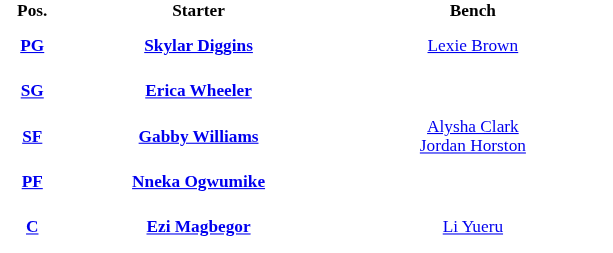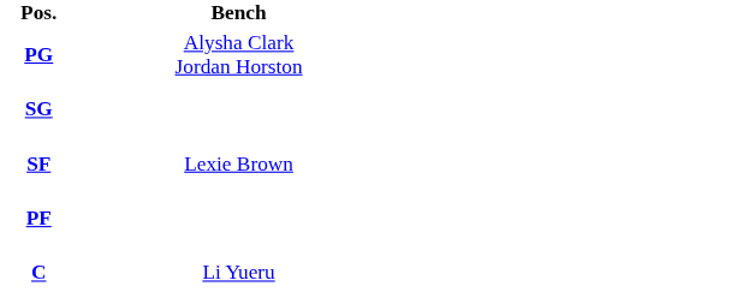- column: Starter | Skylar Diggins | Erica Wheeler | Gabby Williams | Nneka Ogwumike | Ezi Magbegor
PG | Bench: Lexie Brown -> Alysha Clark Jordan Horston
SF | Bench: Alysha Clark Jordan Horston -> Lexie Brown
